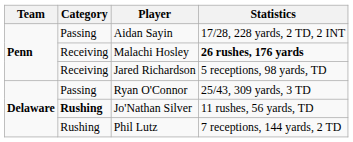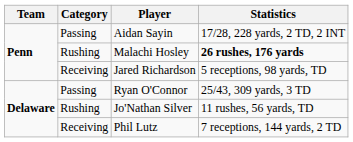Malachi Hosley | Category: Receiving -> Rushing
Jo'Nathan Silver | Category: bold -> normal
Phil Lutz | Category: Rushing -> Receiving
